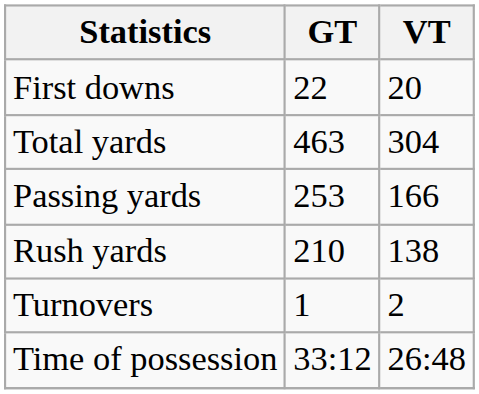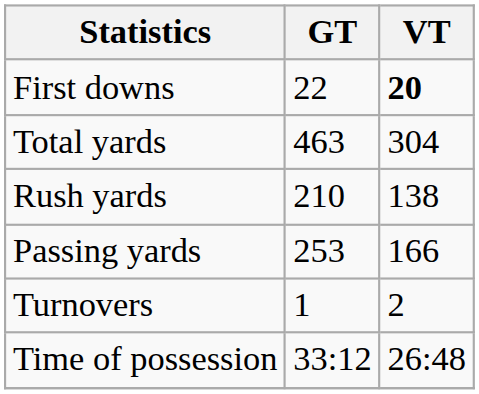First downs | VT: normal -> bold
rows swapped: Rush yards <-> Passing yards
